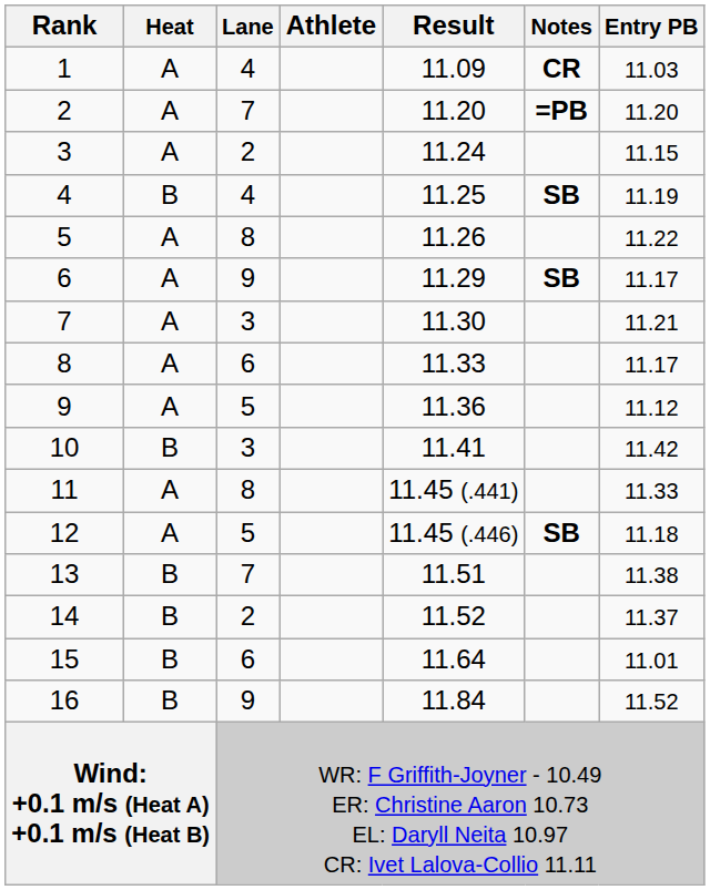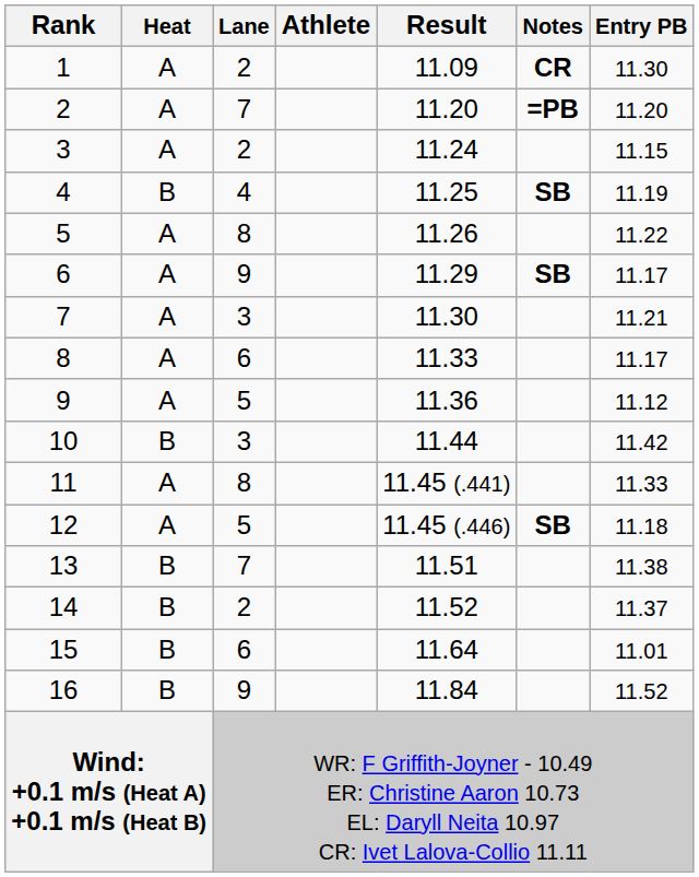1 | Lane: 4 -> 2
1 | Entry PB: 11.03 -> 11.30
10 | Result: 11.41 -> 11.44
